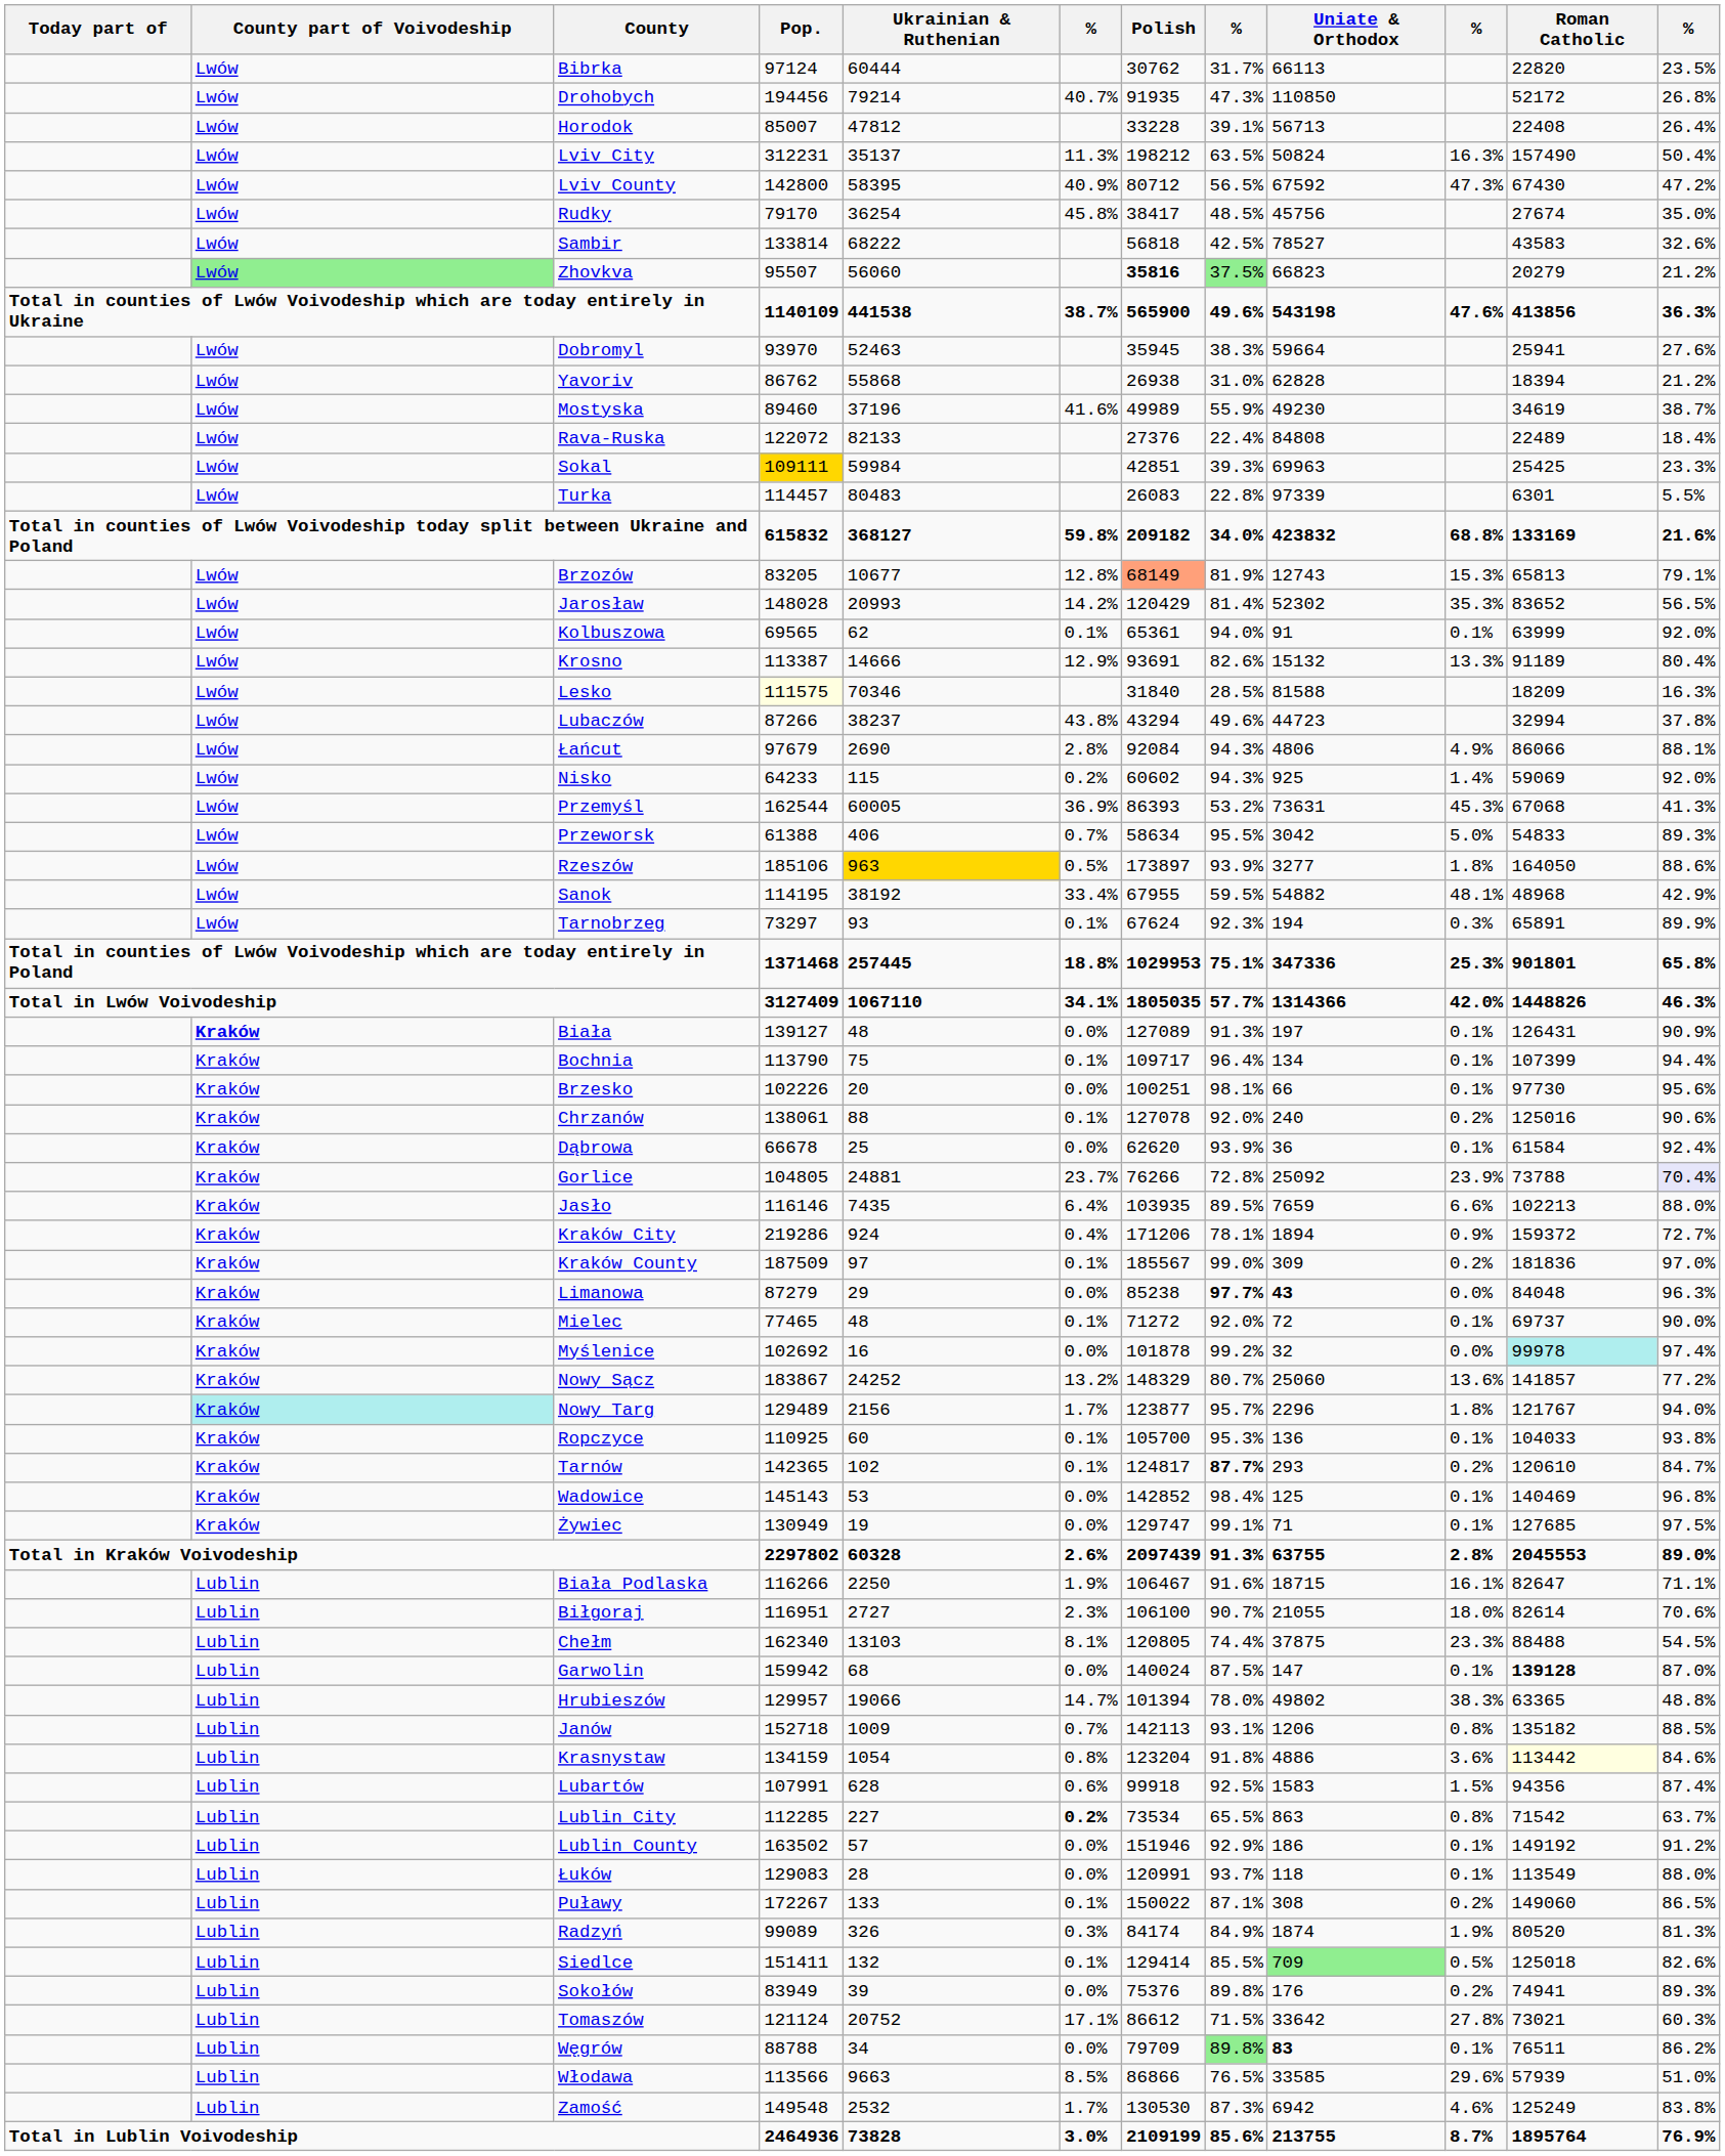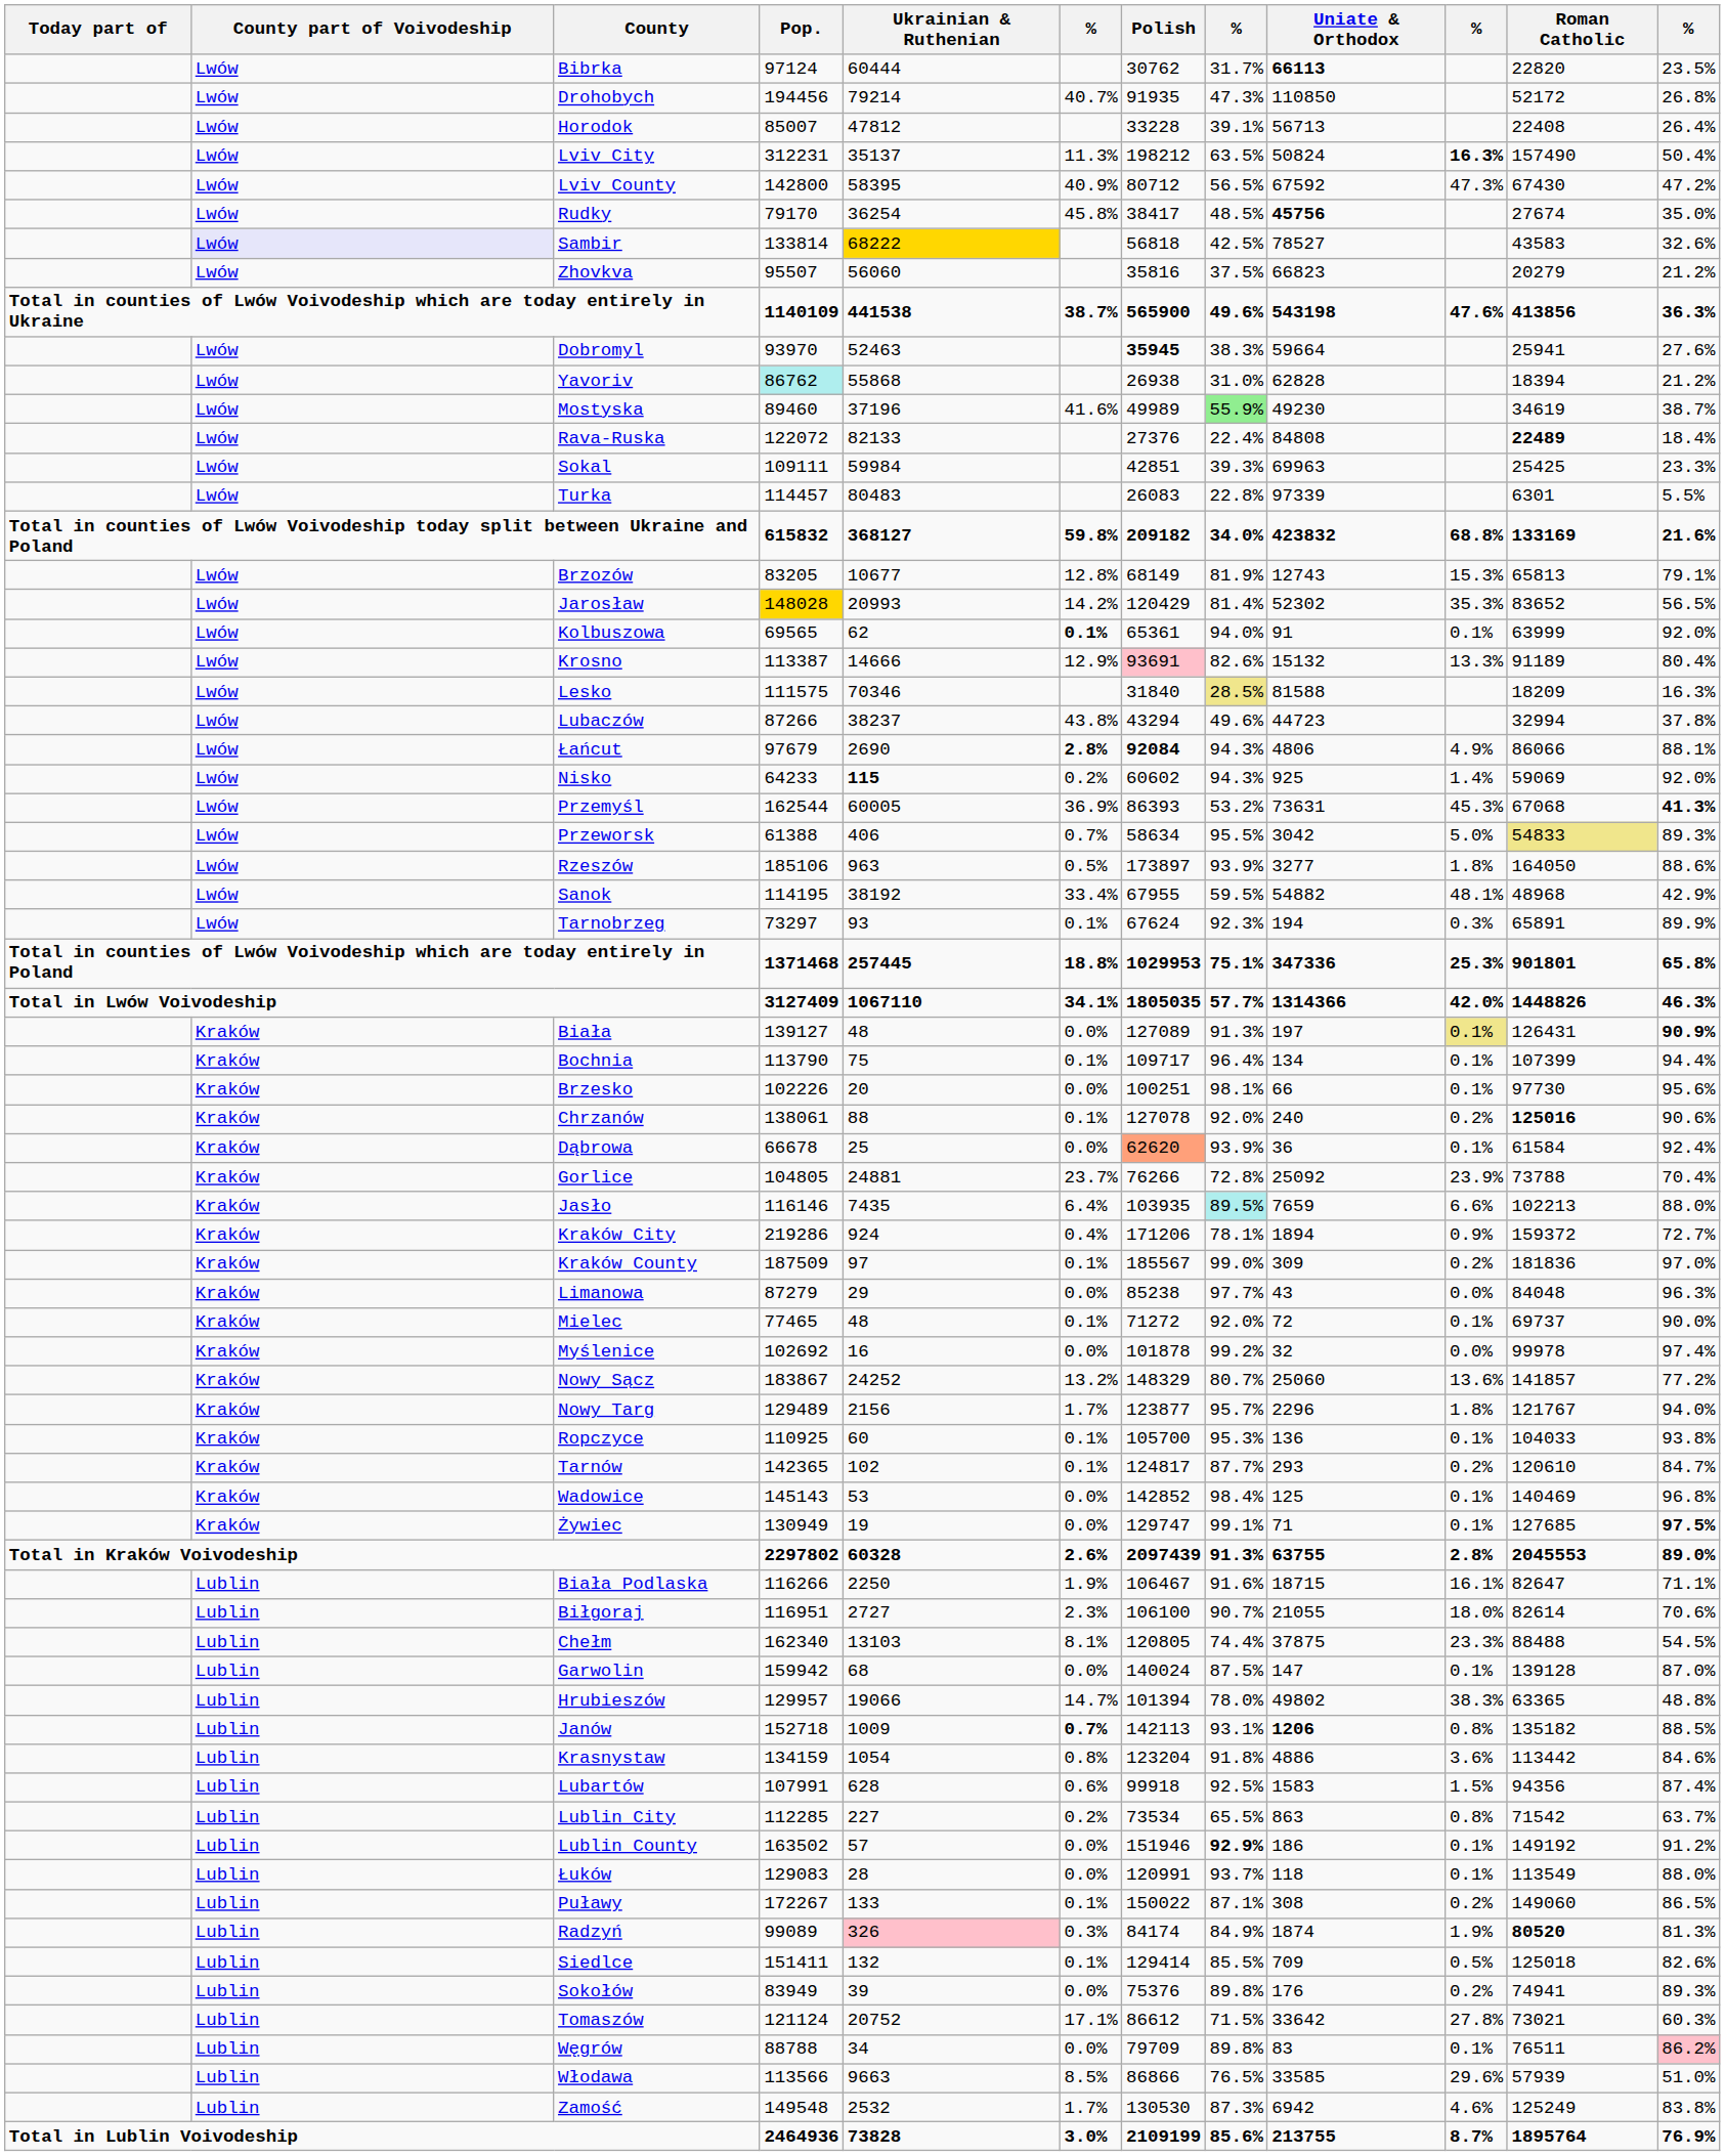Bibrka | Uniate & Orthodox: normal -> bold
Lviv City | column 10: normal -> bold
Rudky | Uniate & Orthodox: normal -> bold
Sambir | County part of Voivodeship: no background -> lavender background
Sambir | Ukrainian & Ruthenian: no background -> gold background
Zhovkva | County part of Voivodeship: lightgreen background -> no background
Zhovkva | Polish: bold -> normal
Zhovkva | column 8: lightgreen background -> no background
Dobromyl | Polish: normal -> bold
Yavoriv | Pop.: no background -> paleturquoise background
Mostyska | column 8: no background -> lightgreen background
Rava-Ruska | Roman Catholic: normal -> bold
Sokal | Pop.: gold background -> no background
Brzozów | Polish: lightsalmon background -> no background
Jarosław | Pop.: no background -> gold background
Kolbuszowa | column 6: normal -> bold
Krosno | Polish: no background -> pink background
Lesko | Pop.: lightyellow background -> no background
Lesko | column 8: no background -> khaki background
Łańcut | column 6: normal -> bold
Łańcut | Polish: normal -> bold
Nisko | Ukrainian & Ruthenian: normal -> bold
Przemyśl | column 12: normal -> bold
Przeworsk | Roman Catholic: no background -> khaki background
Rzeszów | Ukrainian & Ruthenian: gold background -> no background
Biała | County part of Voivodeship: bold -> normal
Biała | column 10: no background -> khaki background
Biała | column 12: normal -> bold
Chrzanów | Roman Catholic: normal -> bold
Dąbrowa | Polish: no background -> lightsalmon background
Gorlice | column 12: lavender background -> no background
Jasło | column 8: no background -> paleturquoise background
Limanowa | column 8: bold -> normal
Limanowa | Uniate & Orthodox: bold -> normal
Myślenice | Roman Catholic: paleturquoise background -> no background
Nowy Targ | County part of Voivodeship: paleturquoise background -> no background
Tarnów | column 8: bold -> normal
Żywiec | column 12: normal -> bold
Garwolin | Roman Catholic: bold -> normal
Janów | column 6: normal -> bold
Janów | Uniate & Orthodox: normal -> bold
Krasnystaw | Roman Catholic: lightyellow background -> no background
Lublin City | column 6: bold -> normal
Lublin County | column 8: normal -> bold
Radzyń | Ukrainian & Ruthenian: no background -> pink background
Radzyń | Roman Catholic: normal -> bold
Siedlce | Uniate & Orthodox: lightgreen background -> no background
Węgrów | column 8: lightgreen background -> no background
Węgrów | Uniate & Orthodox: bold -> normal
Węgrów | column 12: no background -> pink background
